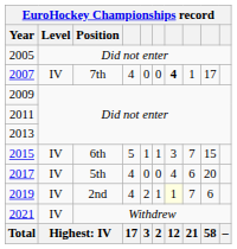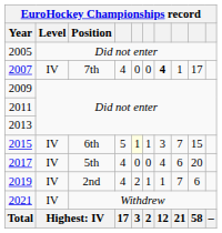2015 | column 5: no background -> lightyellow background
2019 | column 7: lightyellow background -> no background
